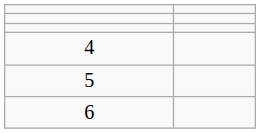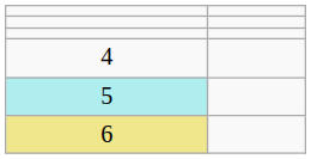row 5 | column 1: no background -> paleturquoise background
row 6 | column 1: no background -> khaki background
